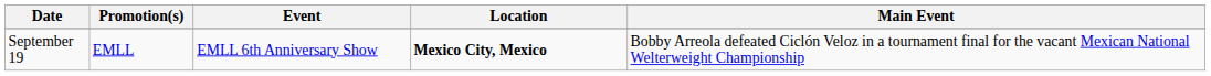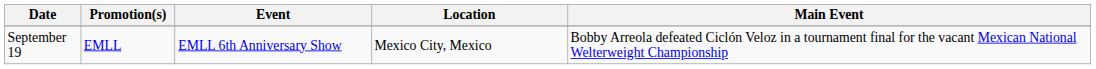September 19 | Location: bold -> normal
